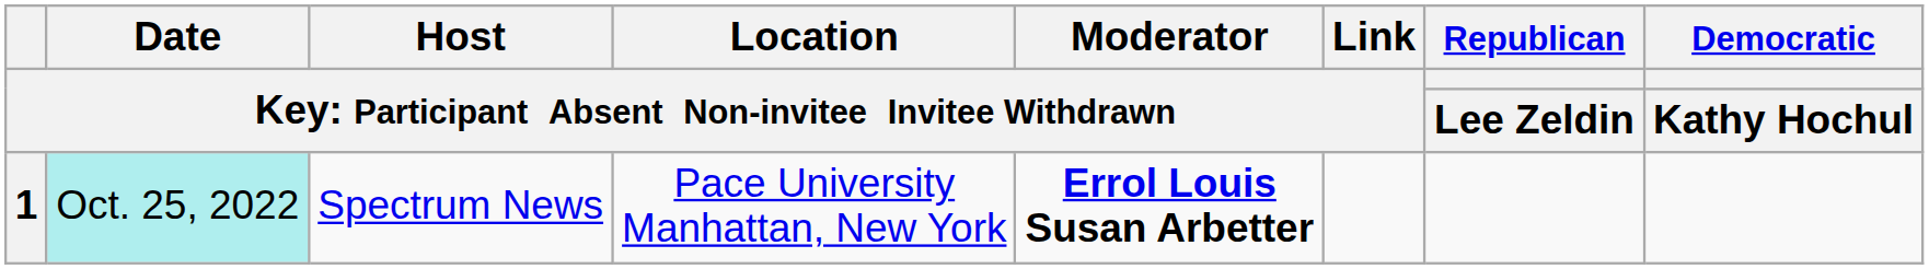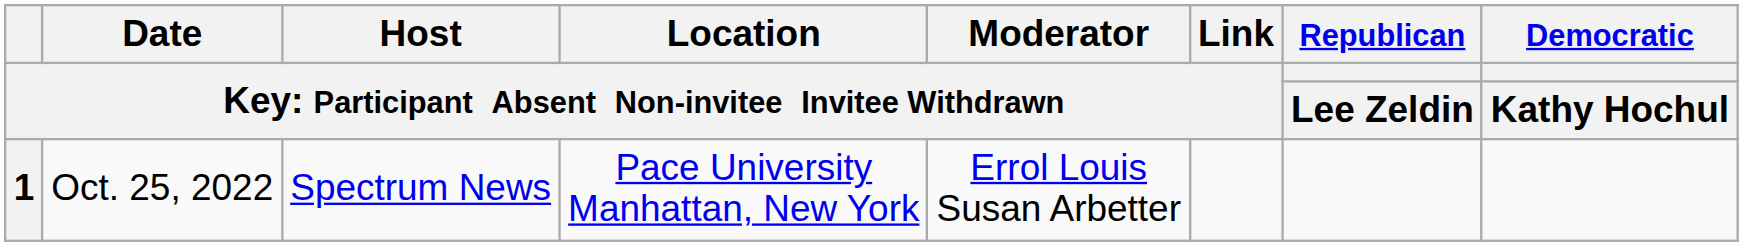1 | column 2: paleturquoise background -> no background
1 | column 5: bold -> normal
